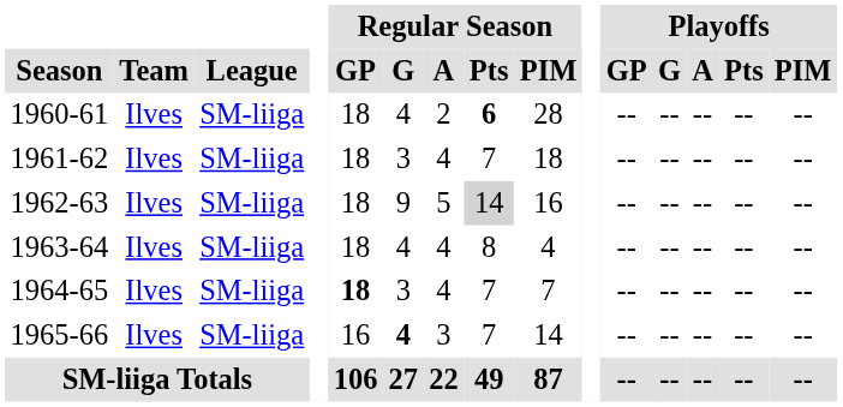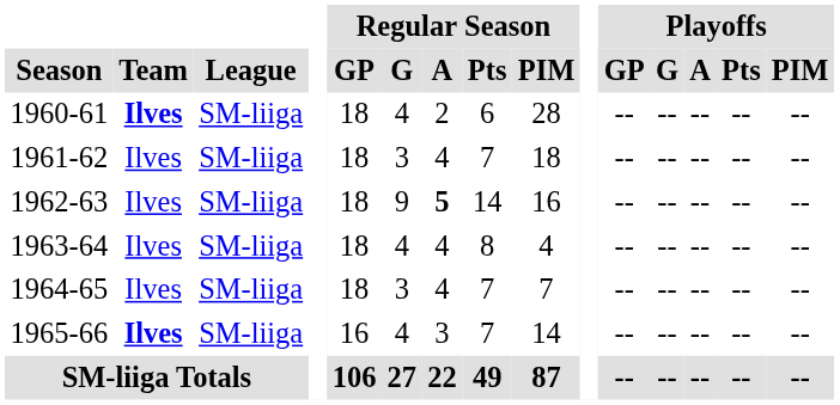1960-61 | Team: normal -> bold
1960-61 | Regular Season / Pts: bold -> normal
1962-63 | Regular Season / A: normal -> bold
1962-63 | Regular Season / Pts: lightgrey background -> no background
1964-65 | Regular Season / GP: bold -> normal
1965-66 | Team: normal -> bold
1965-66 | Regular Season / G: bold -> normal
